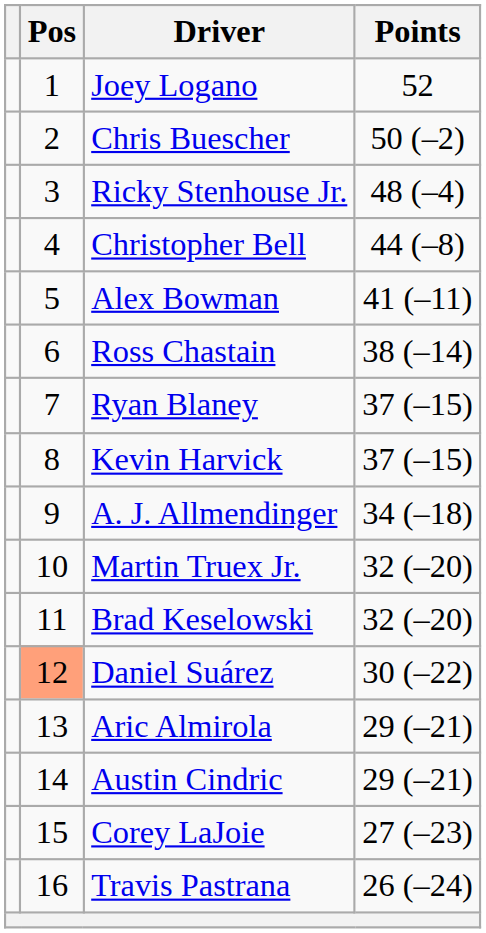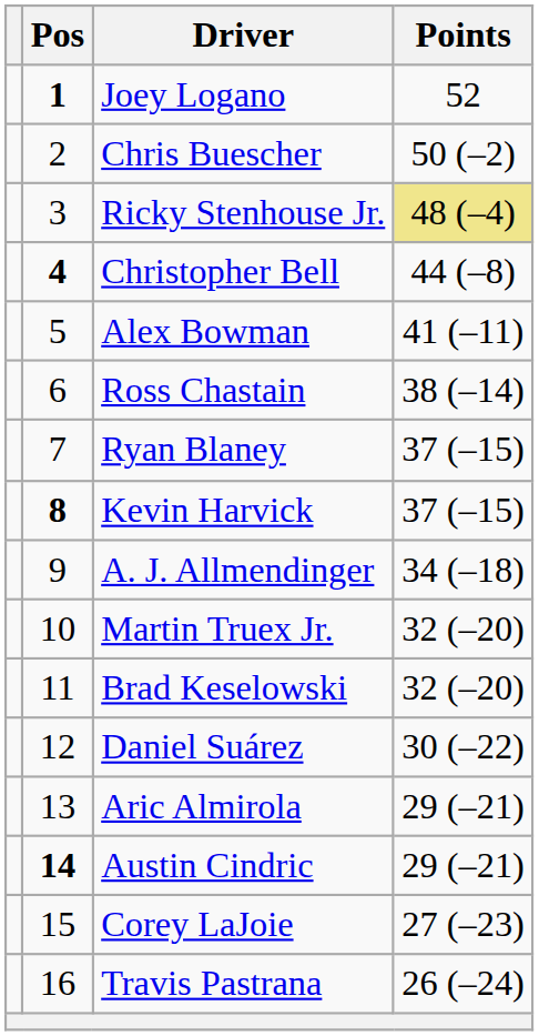Joey Logano | Pos: normal -> bold
Ricky Stenhouse Jr. | Points: no background -> khaki background
Christopher Bell | Pos: normal -> bold
Kevin Harvick | Pos: normal -> bold
Daniel Suárez | Pos: lightsalmon background -> no background
Austin Cindric | Pos: normal -> bold
